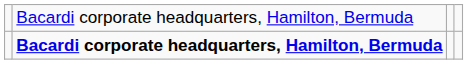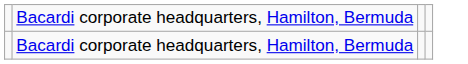row 2 | column 2: bold -> normal
